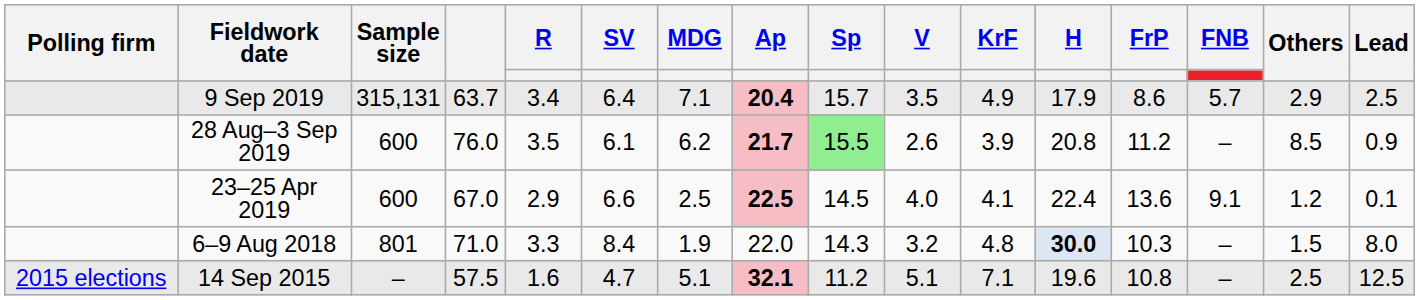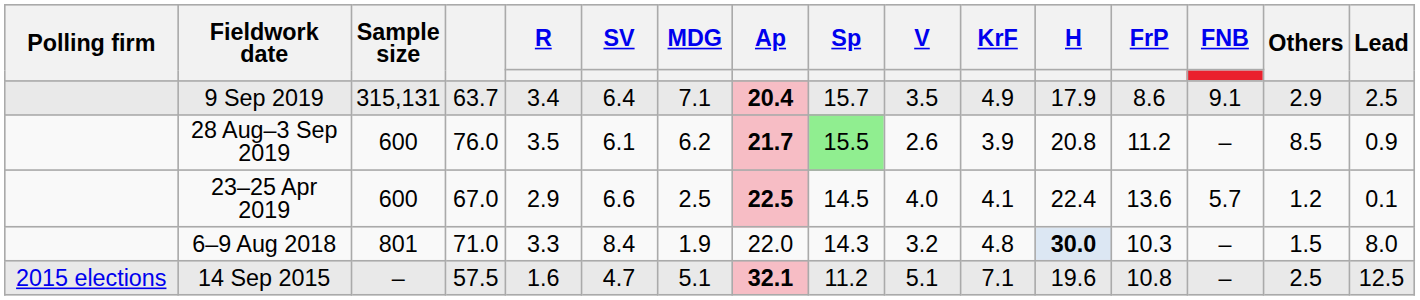9 Sep 2019 | FNB: 5.7 -> 9.1
23–25 Apr 2019 | FNB: 9.1 -> 5.7
